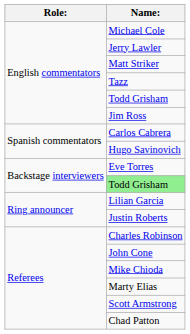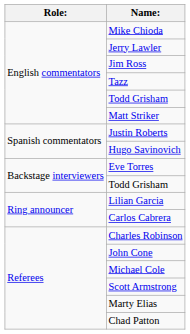row 2 | Name:: Michael Cole -> Mike Chioda
row 4 | Name:: Matt Striker -> Jim Ross
row 7 | Name:: Jim Ross -> Matt Striker
row 8 | Name:: Carlos Cabrera -> Justin Roberts
row 11 | Name:: lightgreen background -> no background
row 13 | Name:: Justin Roberts -> Carlos Cabrera
row 16 | Name:: Mike Chioda -> Michael Cole
row 17 | Name:: Marty Elias -> Scott Armstrong
row 18 | Name:: Scott Armstrong -> Marty Elias
